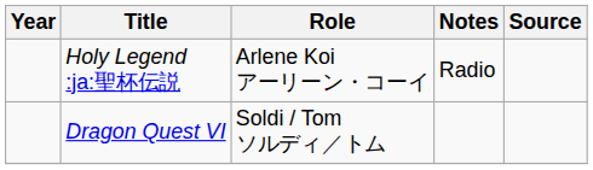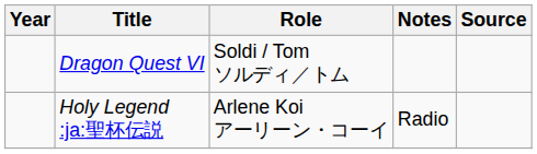rows swapped: Dragon Quest VI <-> Holy Legend :ja:聖杯伝説
